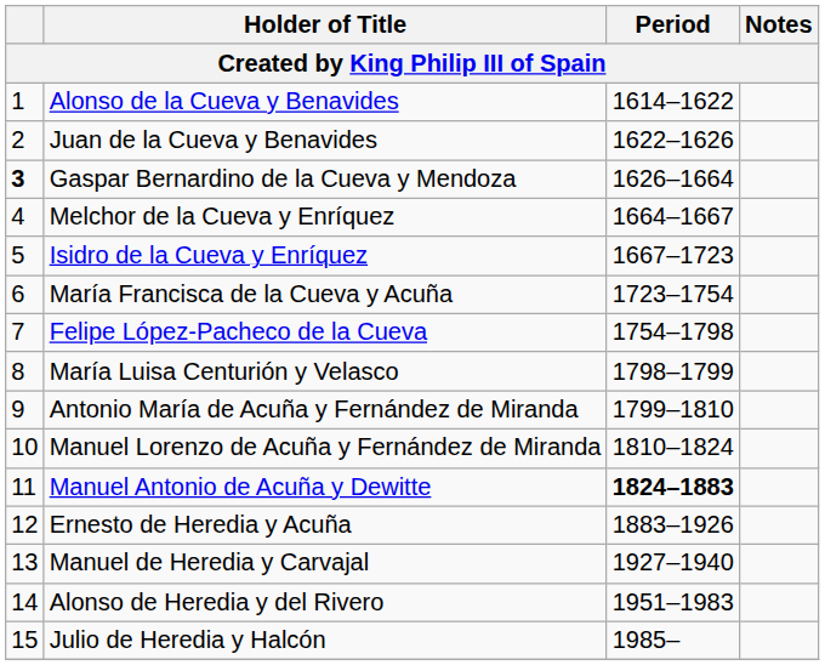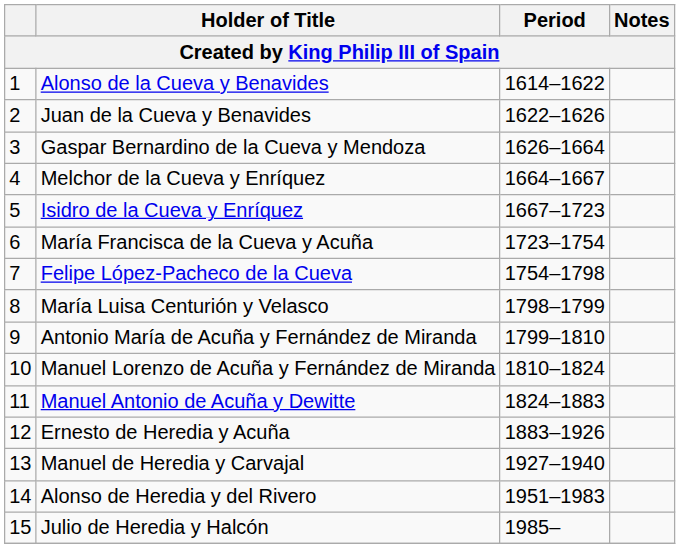Gaspar Bernardino de la Cueva y Mendoza | column 1: bold -> normal
Manuel Antonio de Acuña y Dewitte | Period: bold -> normal
